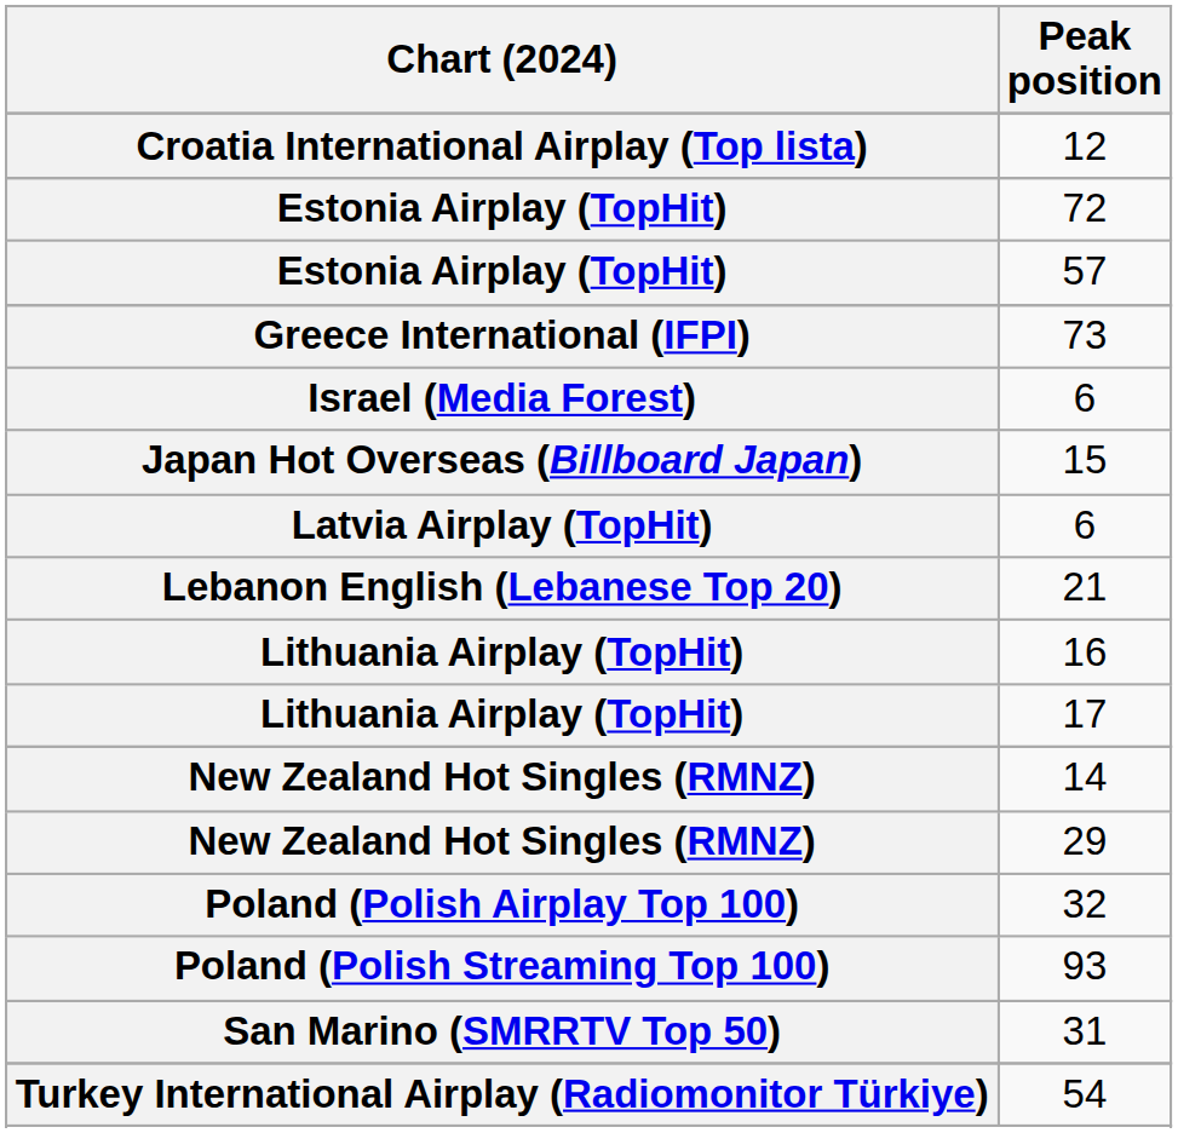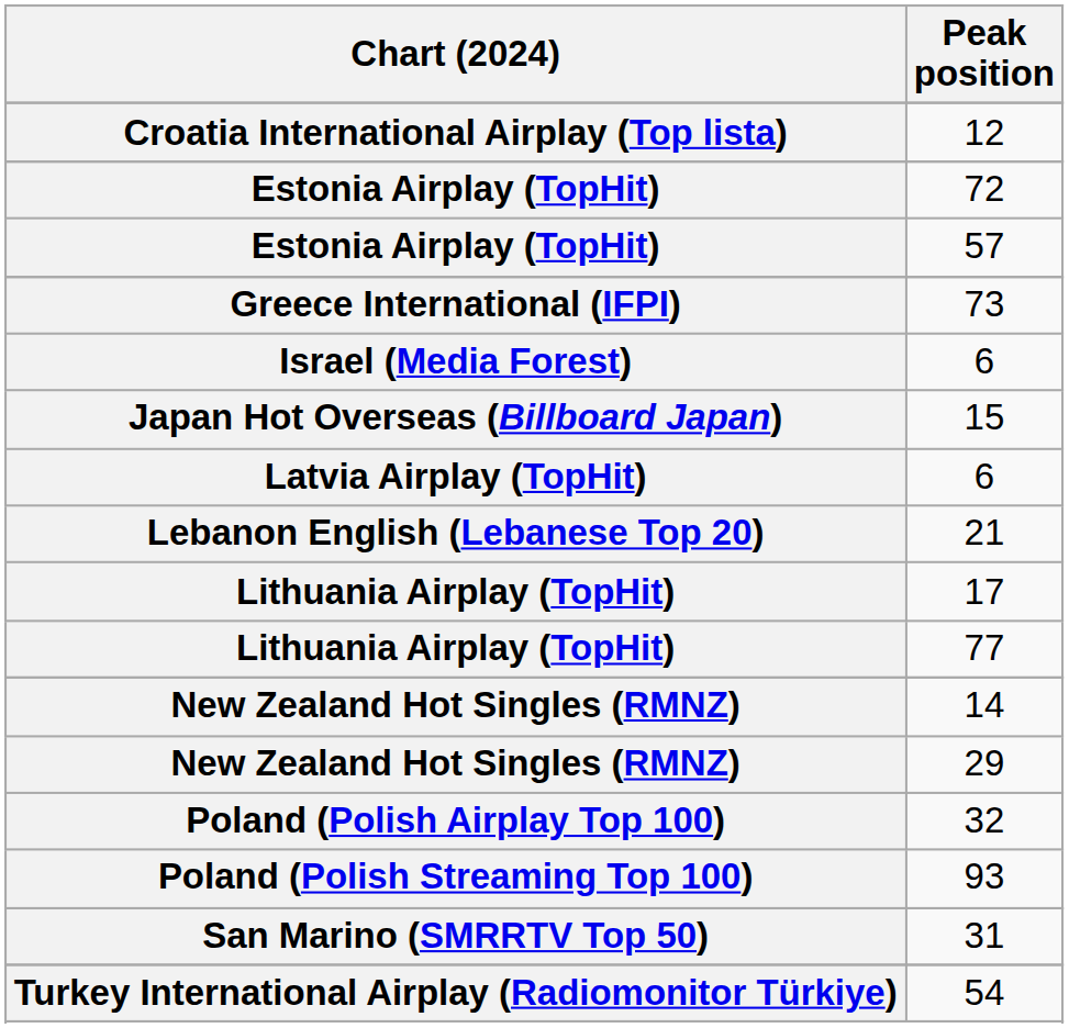row 10 | Peak position: 16 -> 17
row 11 | Peak position: 17 -> 77
